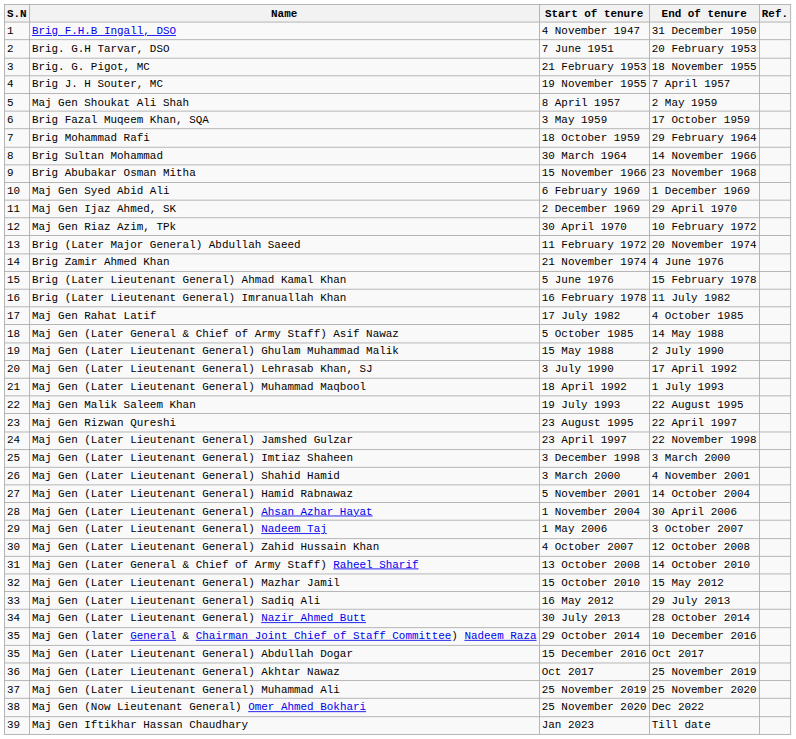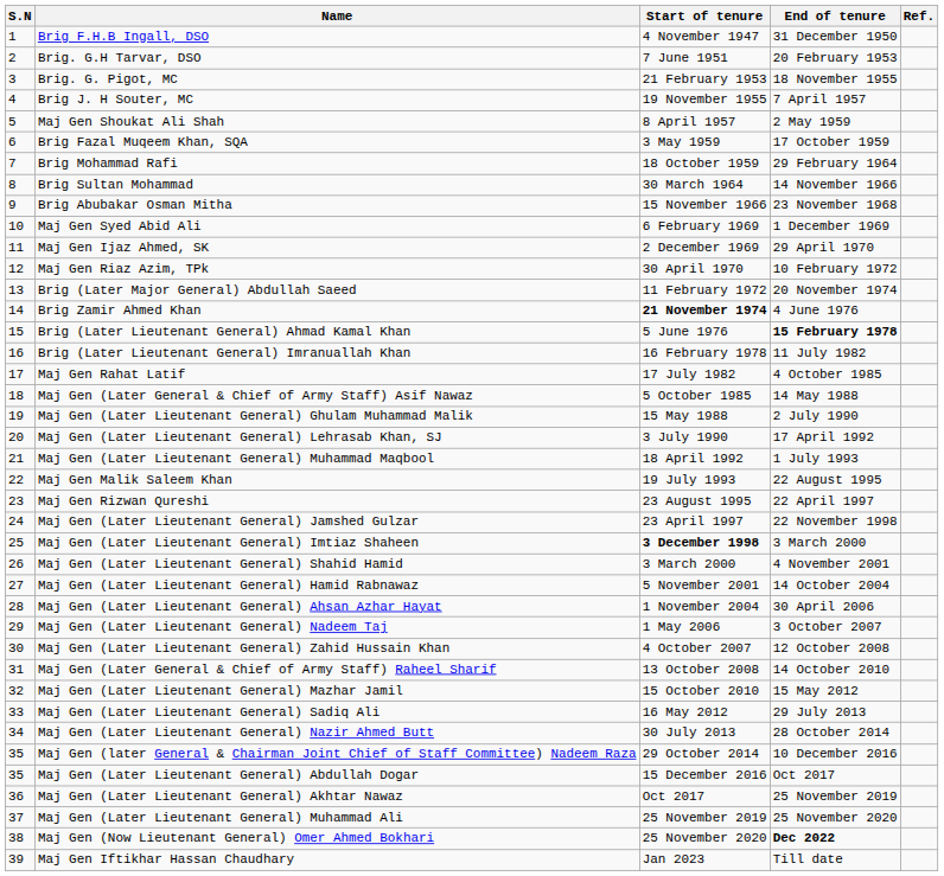Brig Zamir Ahmed Khan | Start of tenure: normal -> bold
Brig (Later Lieutenant General) Ahmad Kamal Khan | End of tenure: normal -> bold
Maj Gen (Later Lieutenant General) Imtiaz Shaheen | Start of tenure: normal -> bold
Maj Gen (Now Lieutenant General) Omer Ahmed Bokhari | End of tenure: normal -> bold
